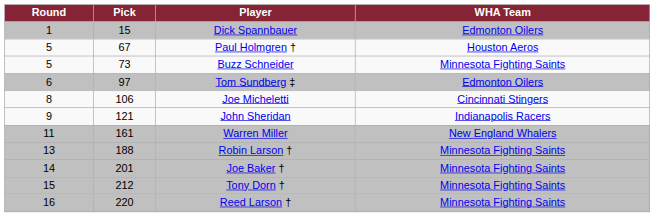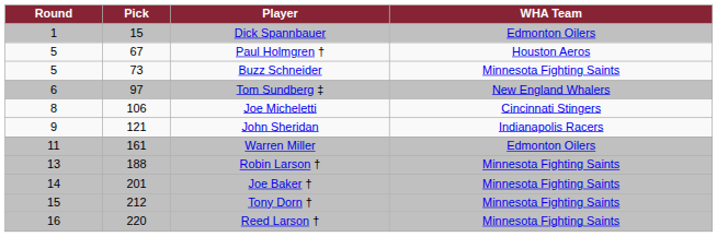Tom Sundberg ‡ | WHA Team: Edmonton Oilers -> New England Whalers
Warren Miller | WHA Team: New England Whalers -> Edmonton Oilers
